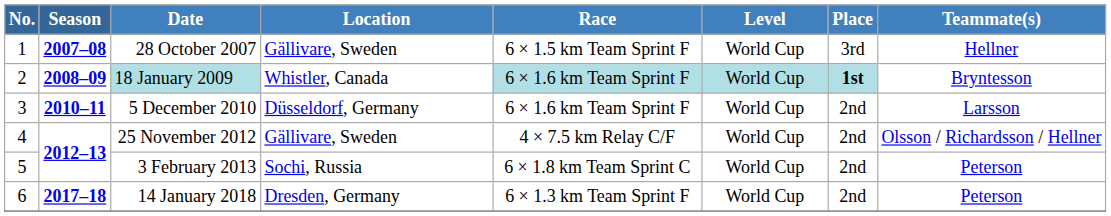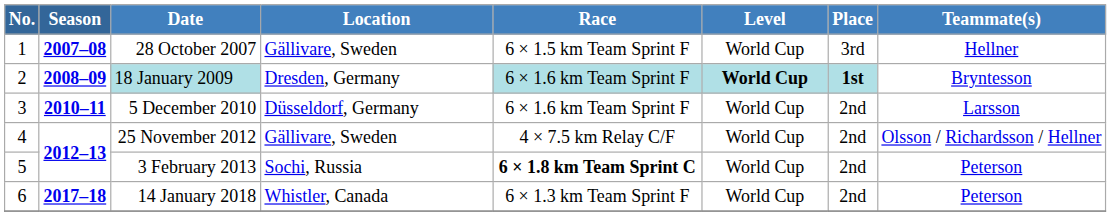18 January 2009 | Location: Whistler, Canada -> Dresden, Germany
18 January 2009 | Level: normal -> bold
3 February 2013 | Race: normal -> bold
14 January 2018 | Location: Dresden, Germany -> Whistler, Canada
